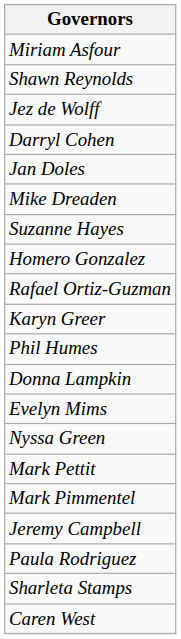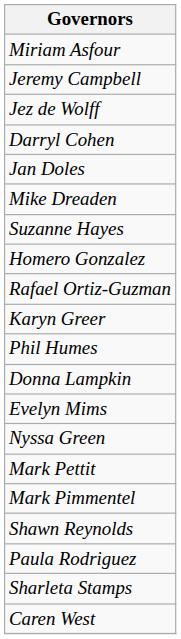row 3 | column 1: Shawn Reynolds -> Jeremy Campbell
row 18 | column 1: Jeremy Campbell -> Shawn Reynolds
